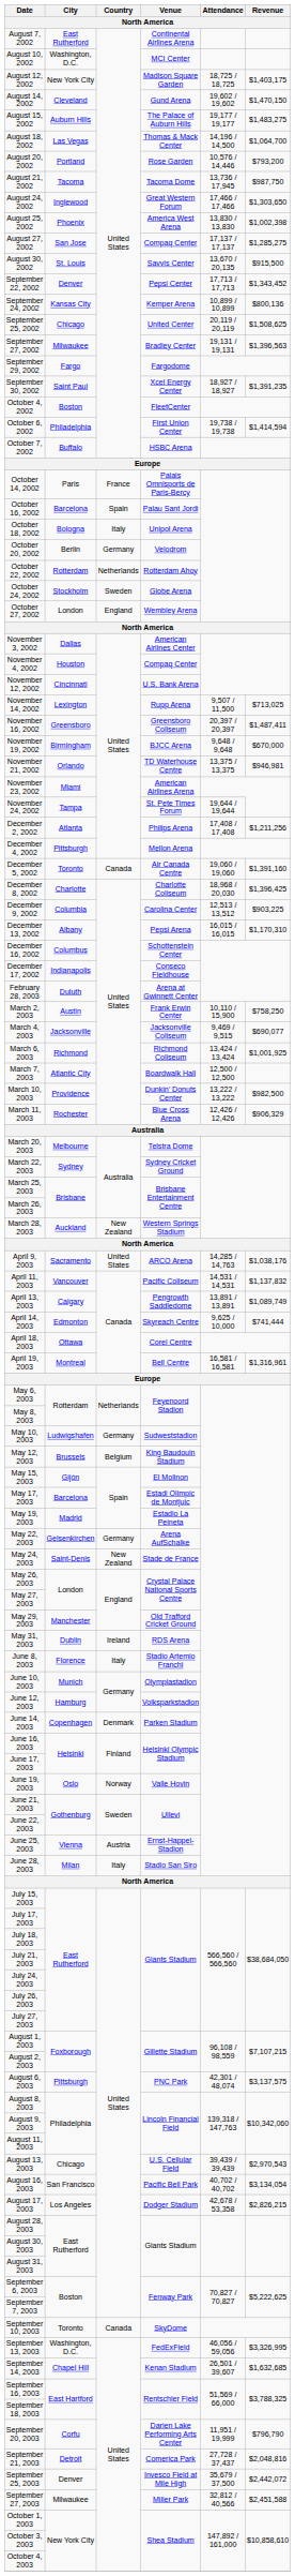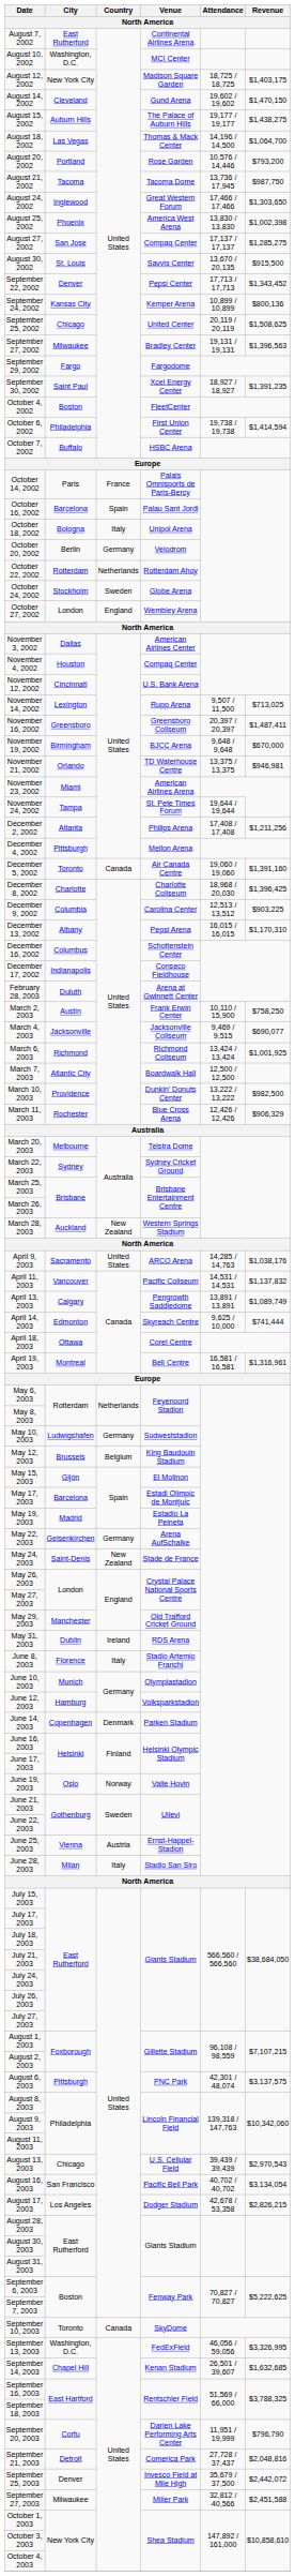August 15, 2002 | Revenue: $1,483,275 -> $1,438,275
